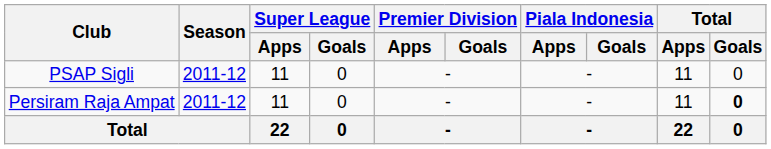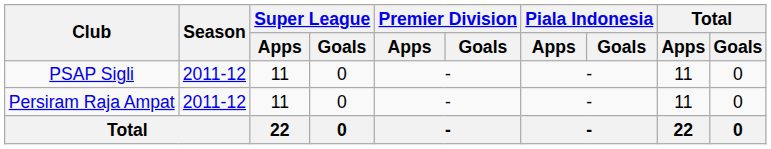Persiram Raja Ampat | Total / Goals: bold -> normal
